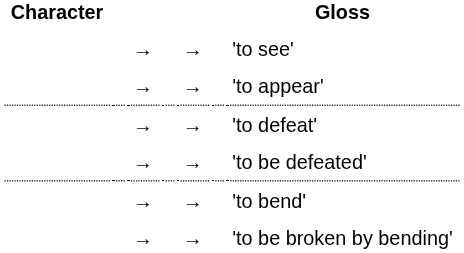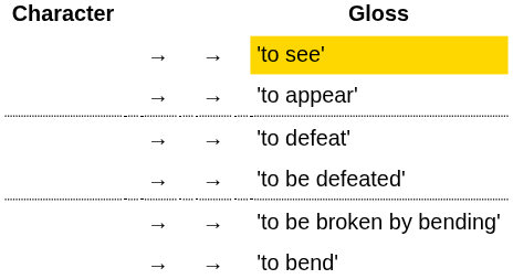row 2 | Gloss: no background -> gold background
row 6 | Gloss: 'to bend' -> 'to be broken by bending'
row 7 | Gloss: 'to be broken by bending' -> 'to bend'
